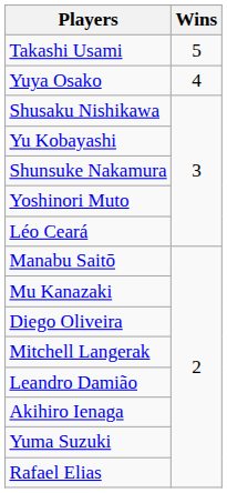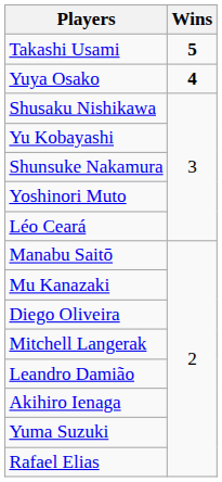Takashi Usami | Wins: normal -> bold
Yuya Osako | Wins: normal -> bold
